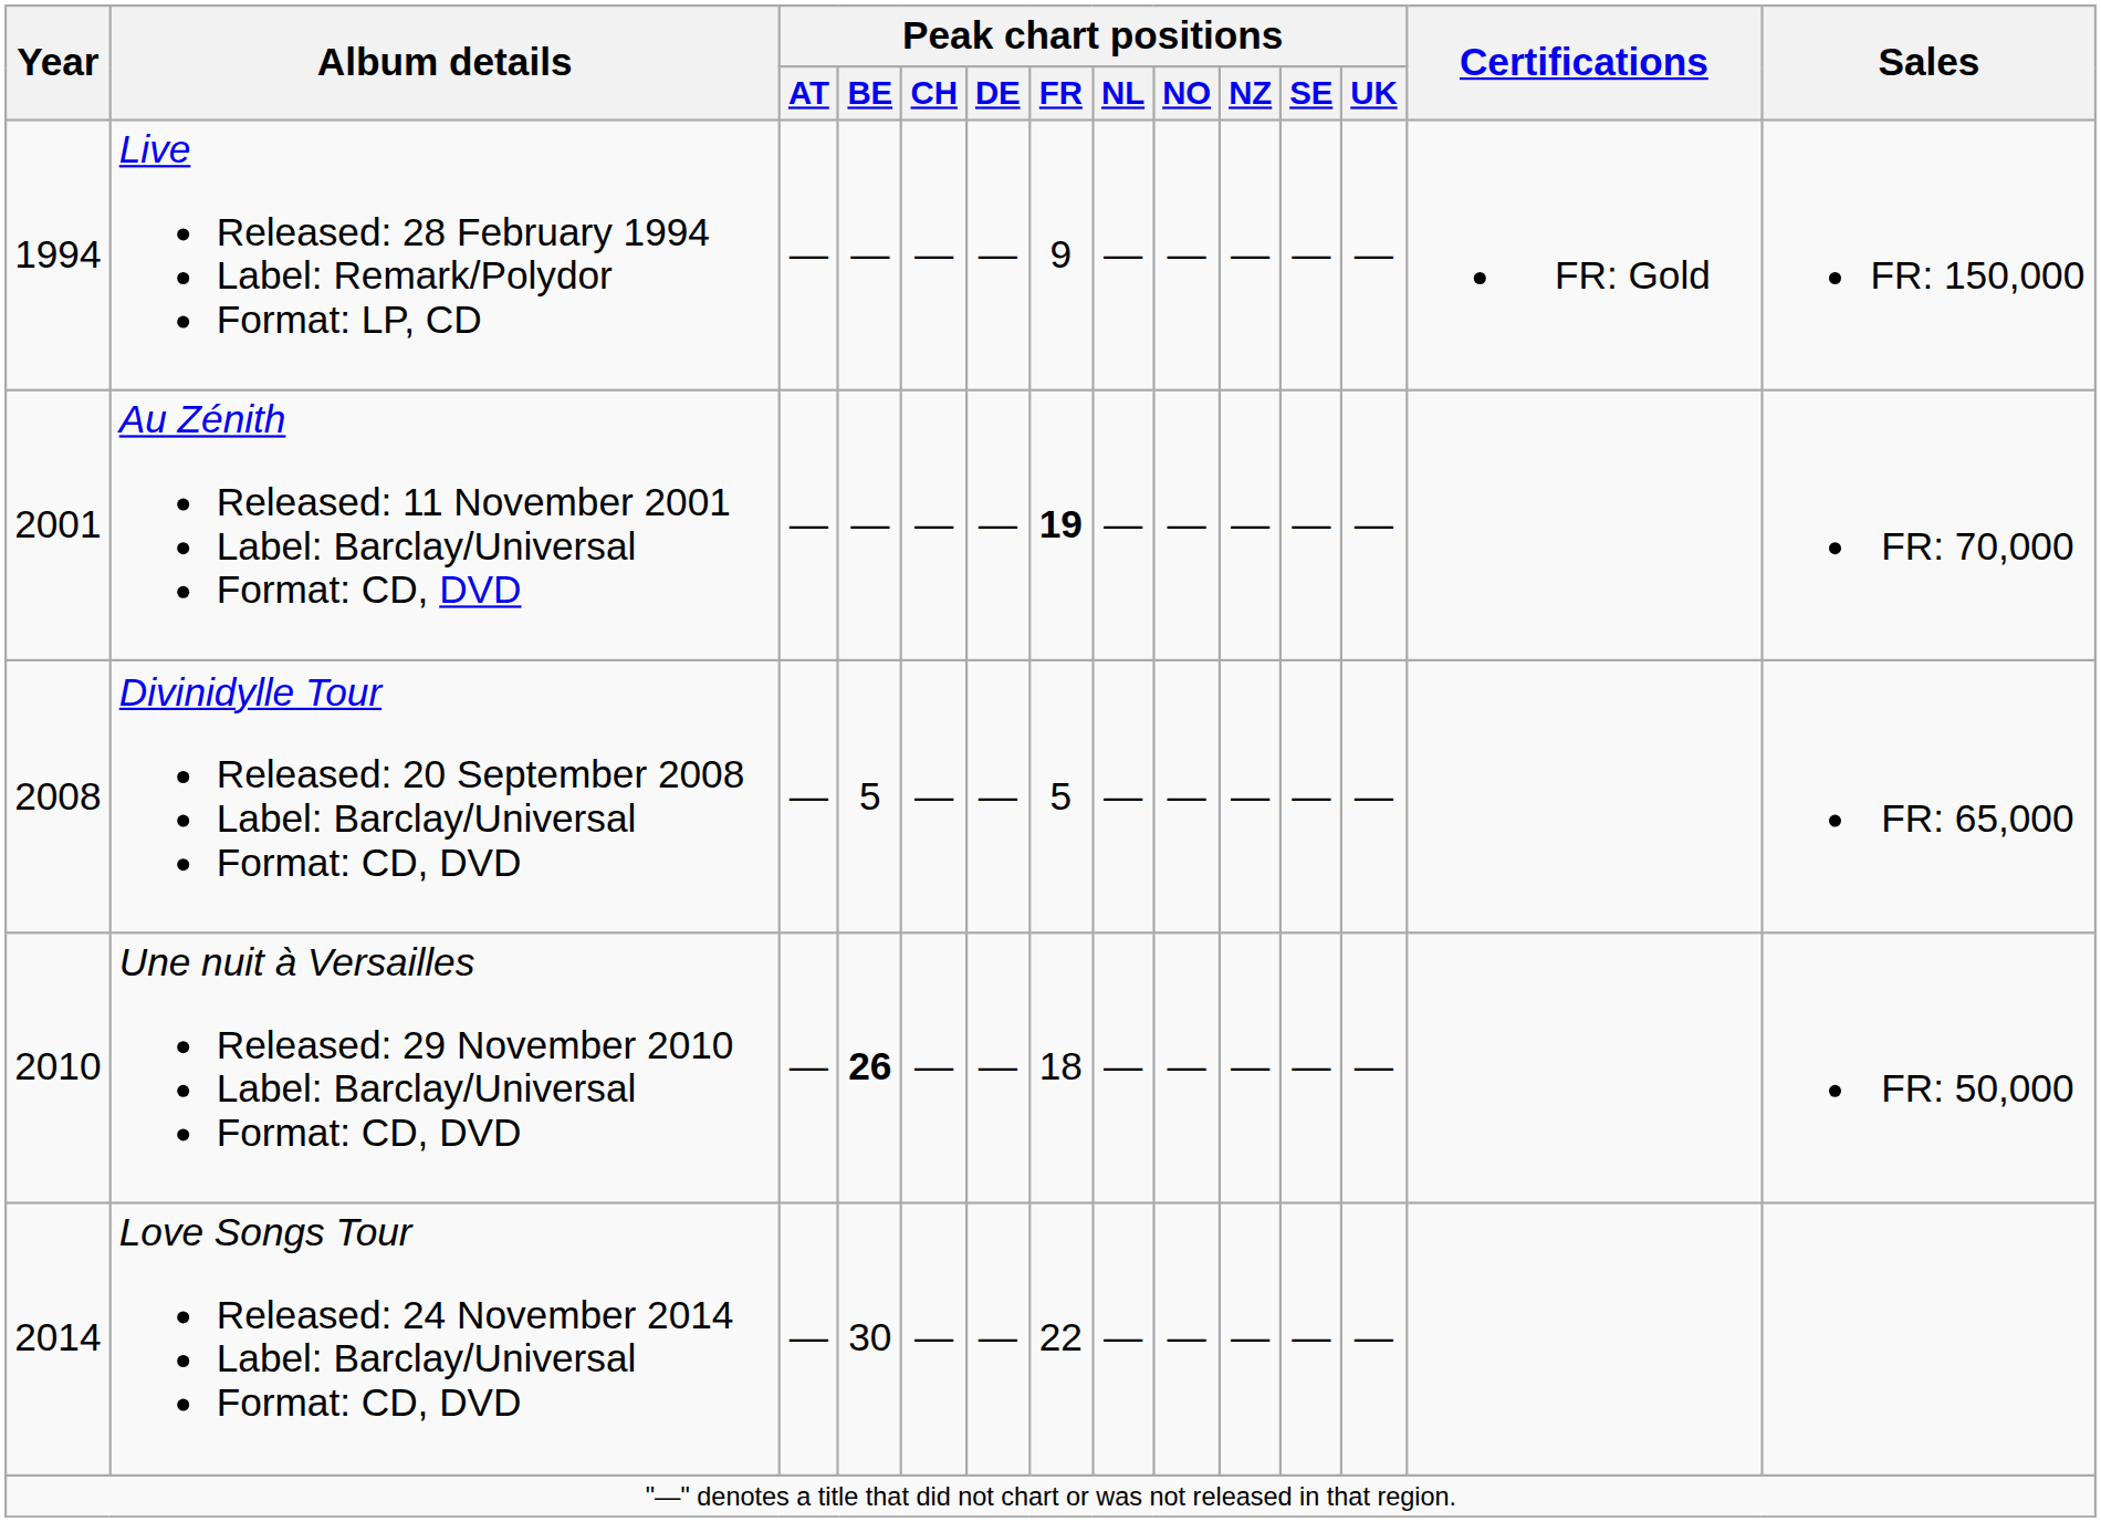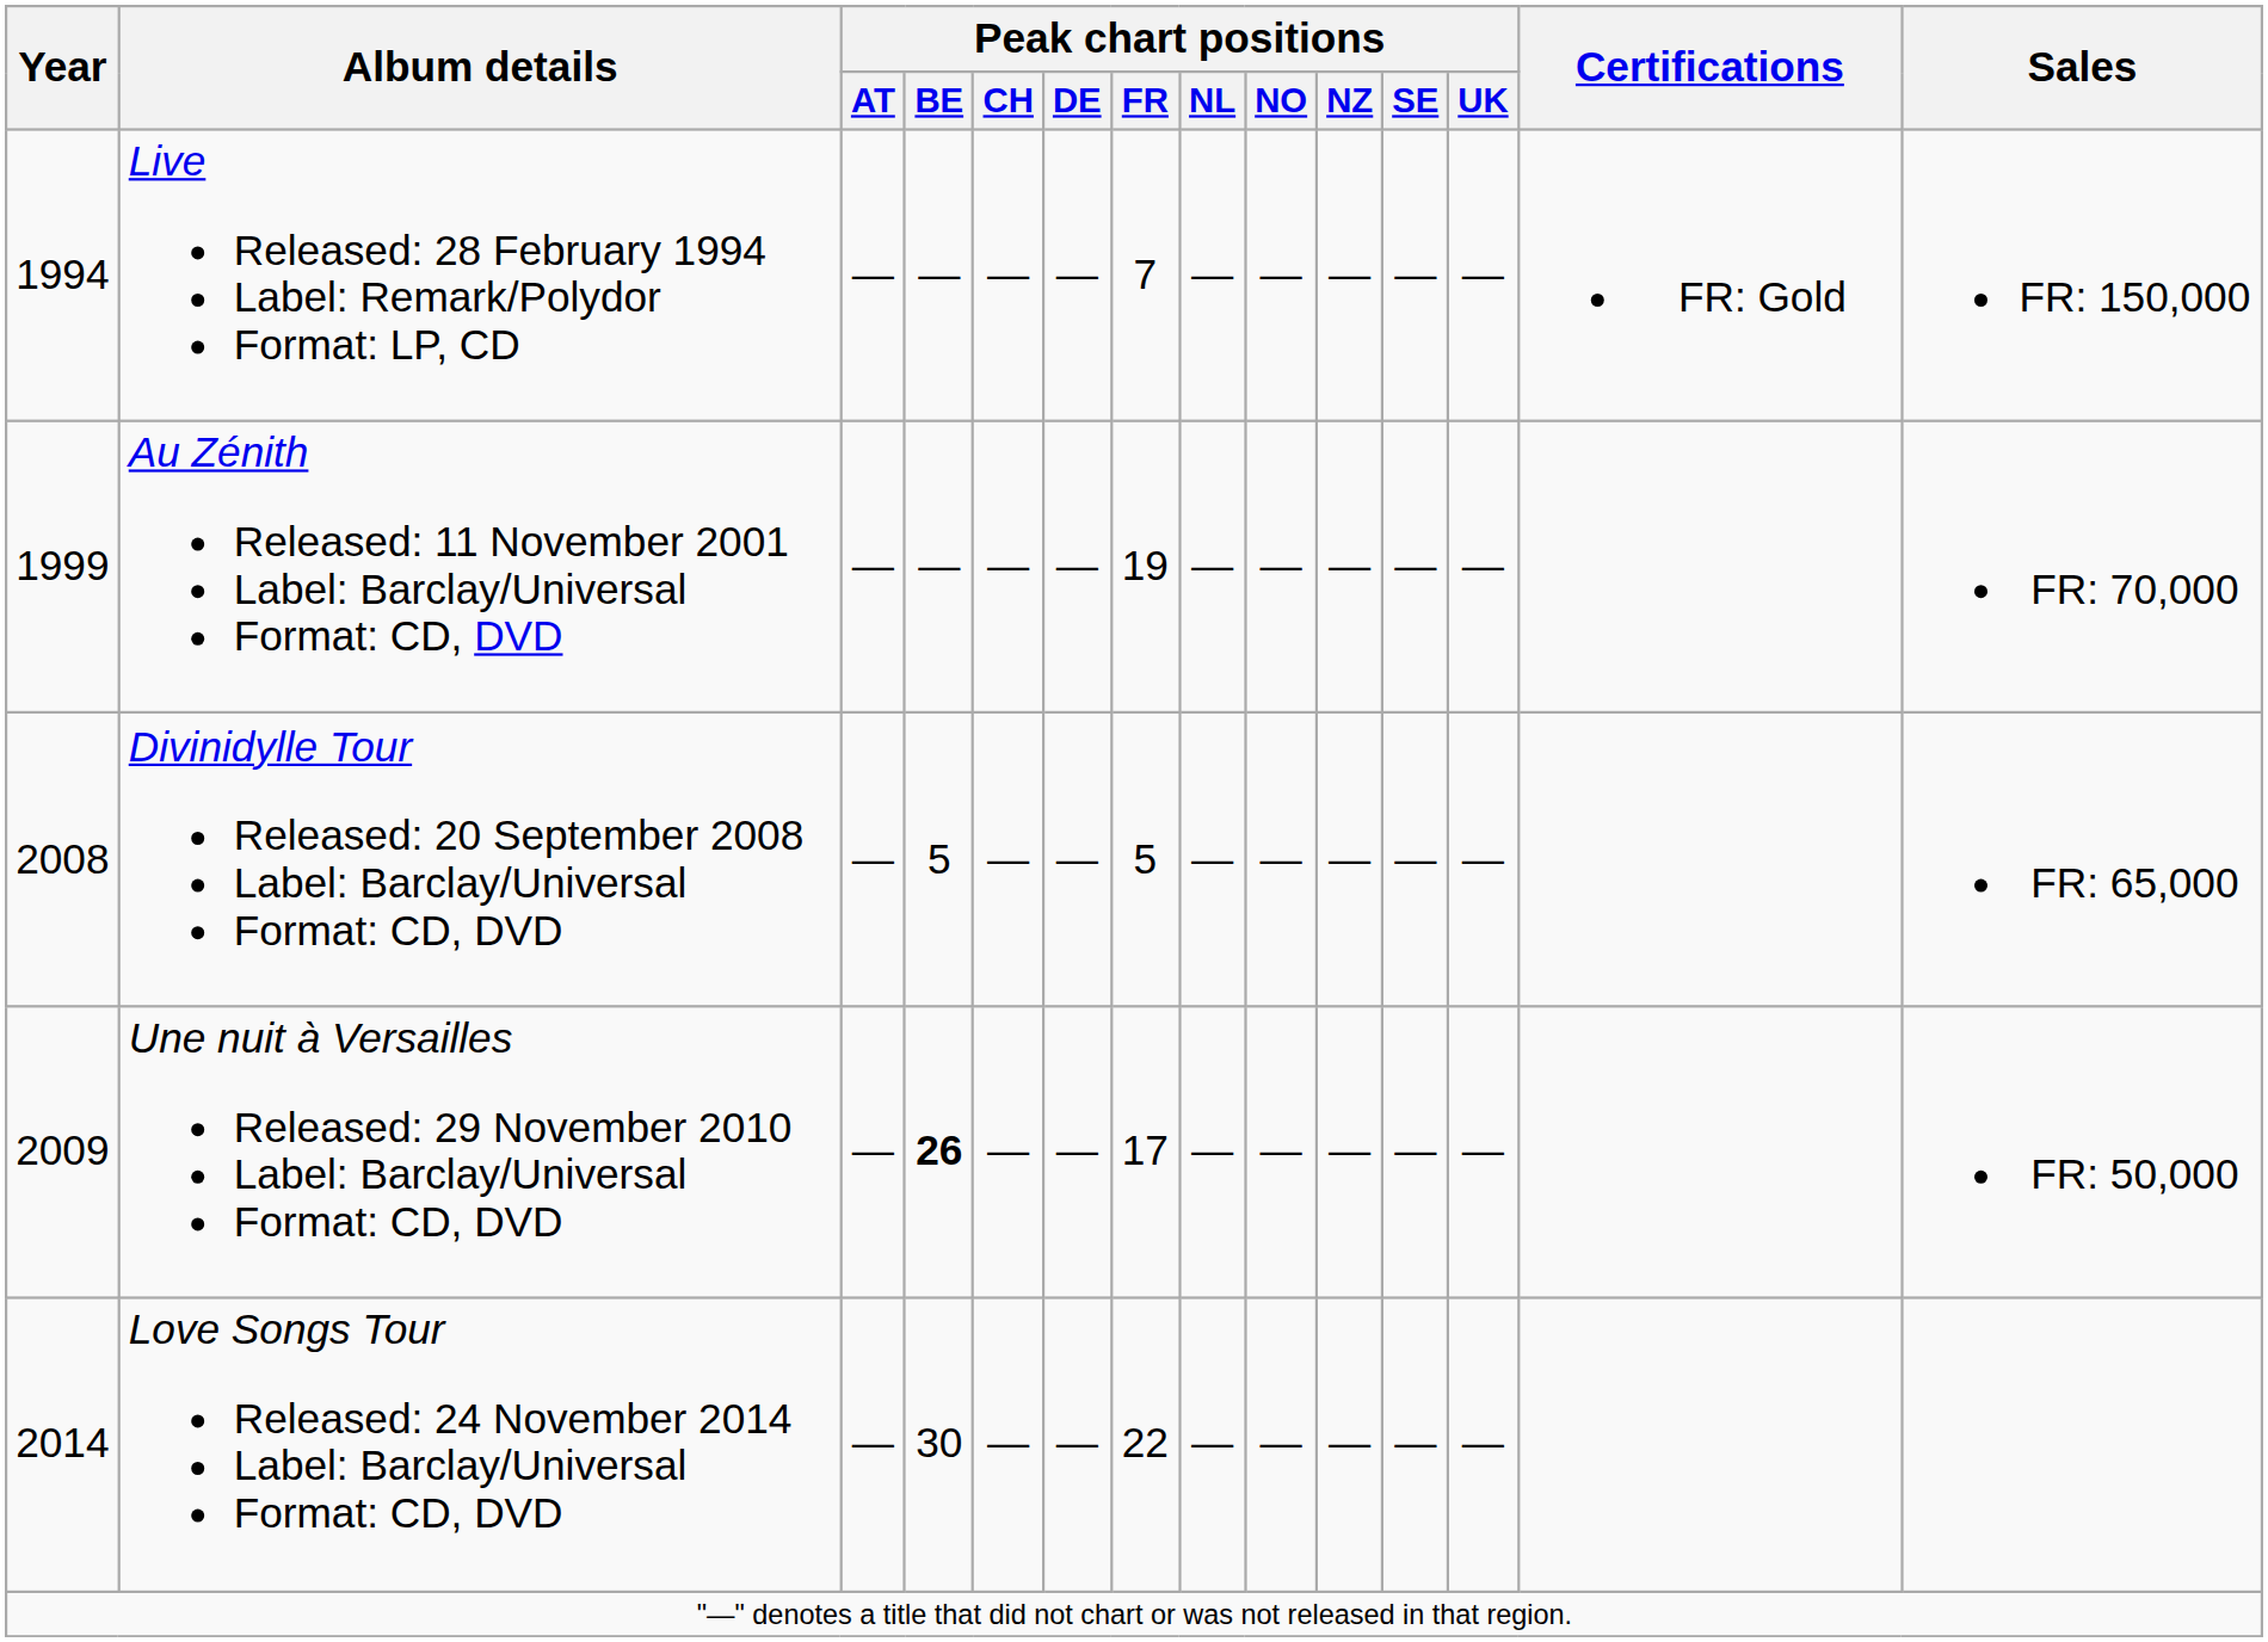row 3 | Peak chart positions / FR: 9 -> 7
row 4 | Year: 2001 -> 1999
row 4 | Peak chart positions / FR: bold -> normal
row 6 | Year: 2010 -> 2009
row 6 | Peak chart positions / FR: 18 -> 17
